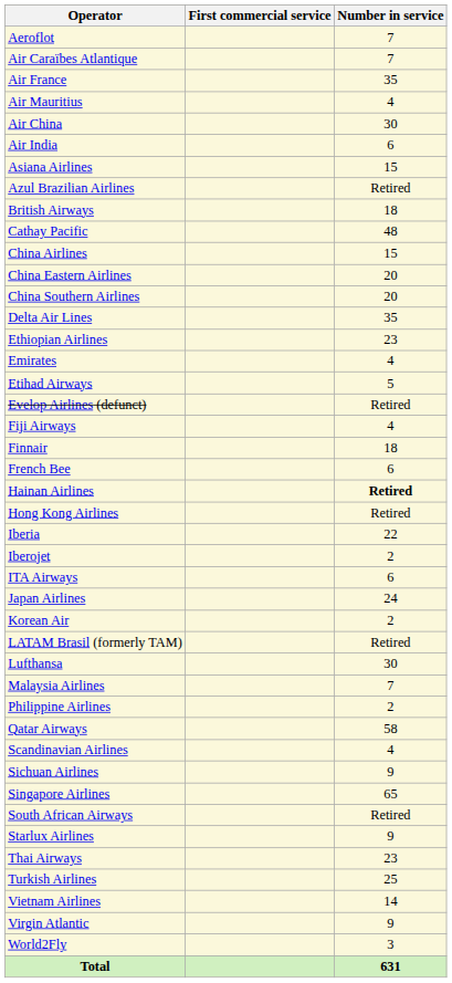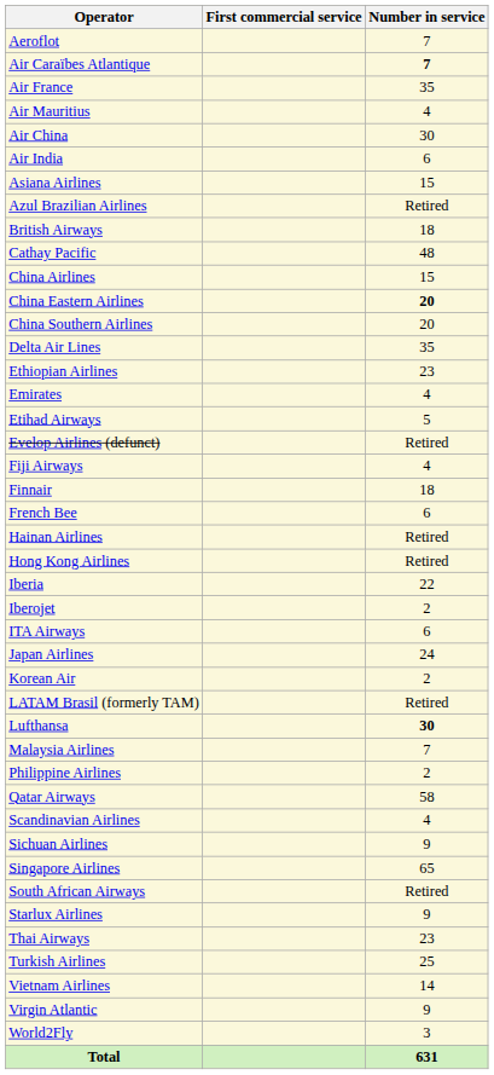Air Caraïbes Atlantique | Number in service: normal -> bold
China Eastern Airlines | Number in service: normal -> bold
Hainan Airlines | Number in service: bold -> normal
Lufthansa | Number in service: normal -> bold
